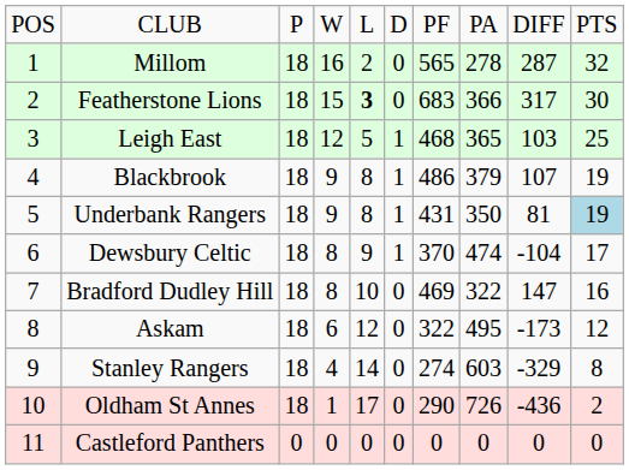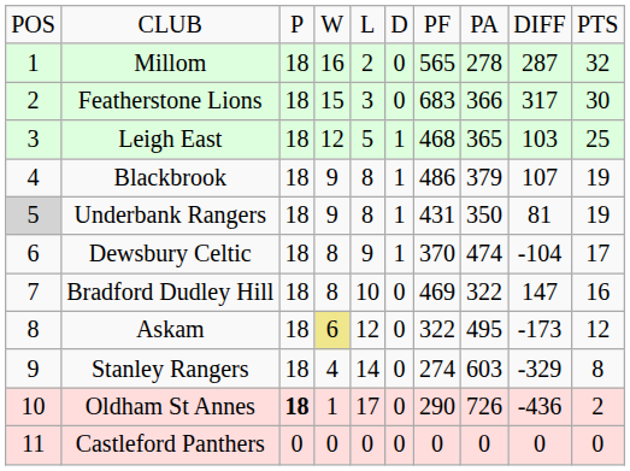Featherstone Lions | column 5: bold -> normal
Underbank Rangers | column 1: no background -> lightgrey background
Underbank Rangers | column 10: lightblue background -> no background
Askam | column 4: no background -> khaki background
Oldham St Annes | column 3: normal -> bold
